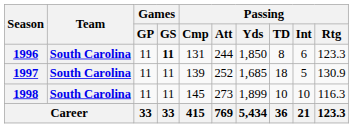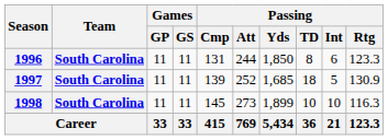1996 | Games / GS: bold -> normal
